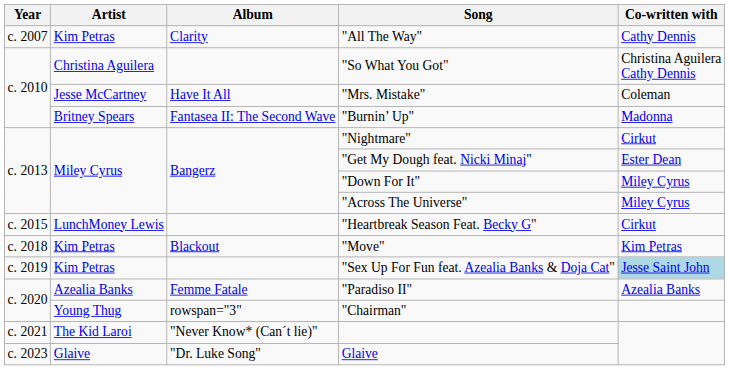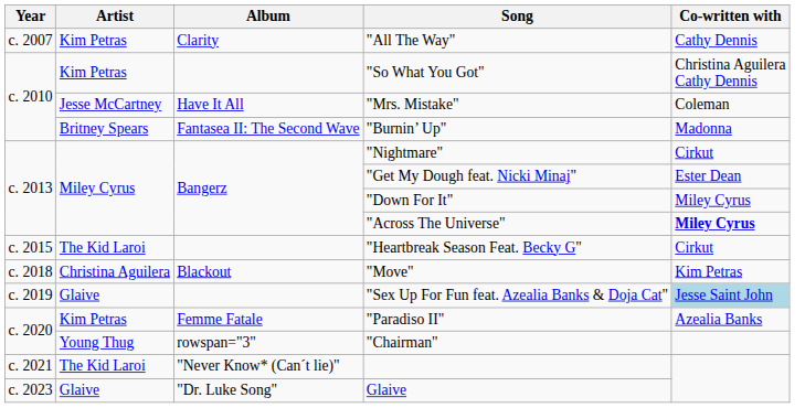"So What You Got" | Artist: Christina Aguilera -> Kim Petras
"Across The Universe" | Co-written with: normal -> bold
"Heartbreak Season Feat. Becky G" | Artist: LunchMoney Lewis -> The Kid Laroi
"Move" | Artist: Kim Petras -> Christina Aguilera
"Sex Up For Fun feat. Azealia Banks & Doja Cat" | Artist: Kim Petras -> Glaive
"Paradiso II" | Artist: Azealia Banks -> Kim Petras
